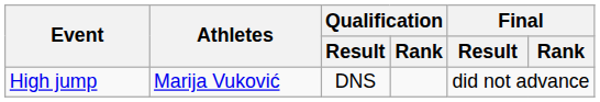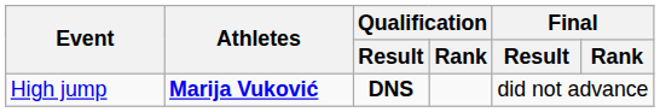High jump | Athletes: normal -> bold
High jump | Qualification / Result: normal -> bold
